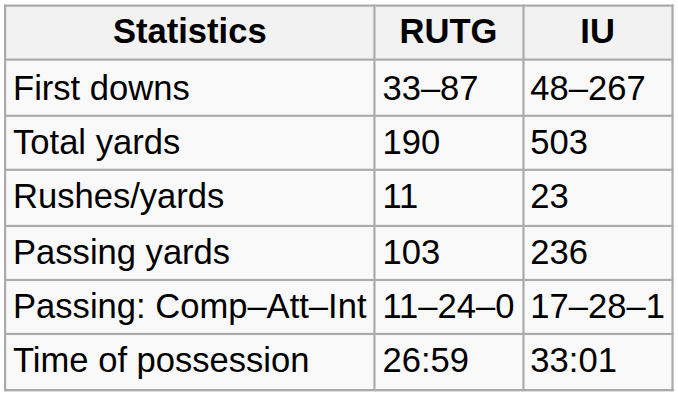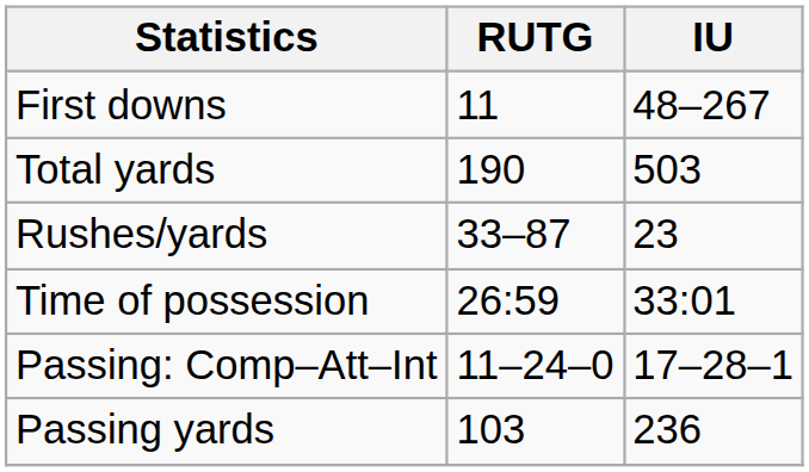First downs | RUTG: 33–87 -> 11
Rushes/yards | RUTG: 11 -> 33–87
rows swapped: Passing yards <-> Time of possession
